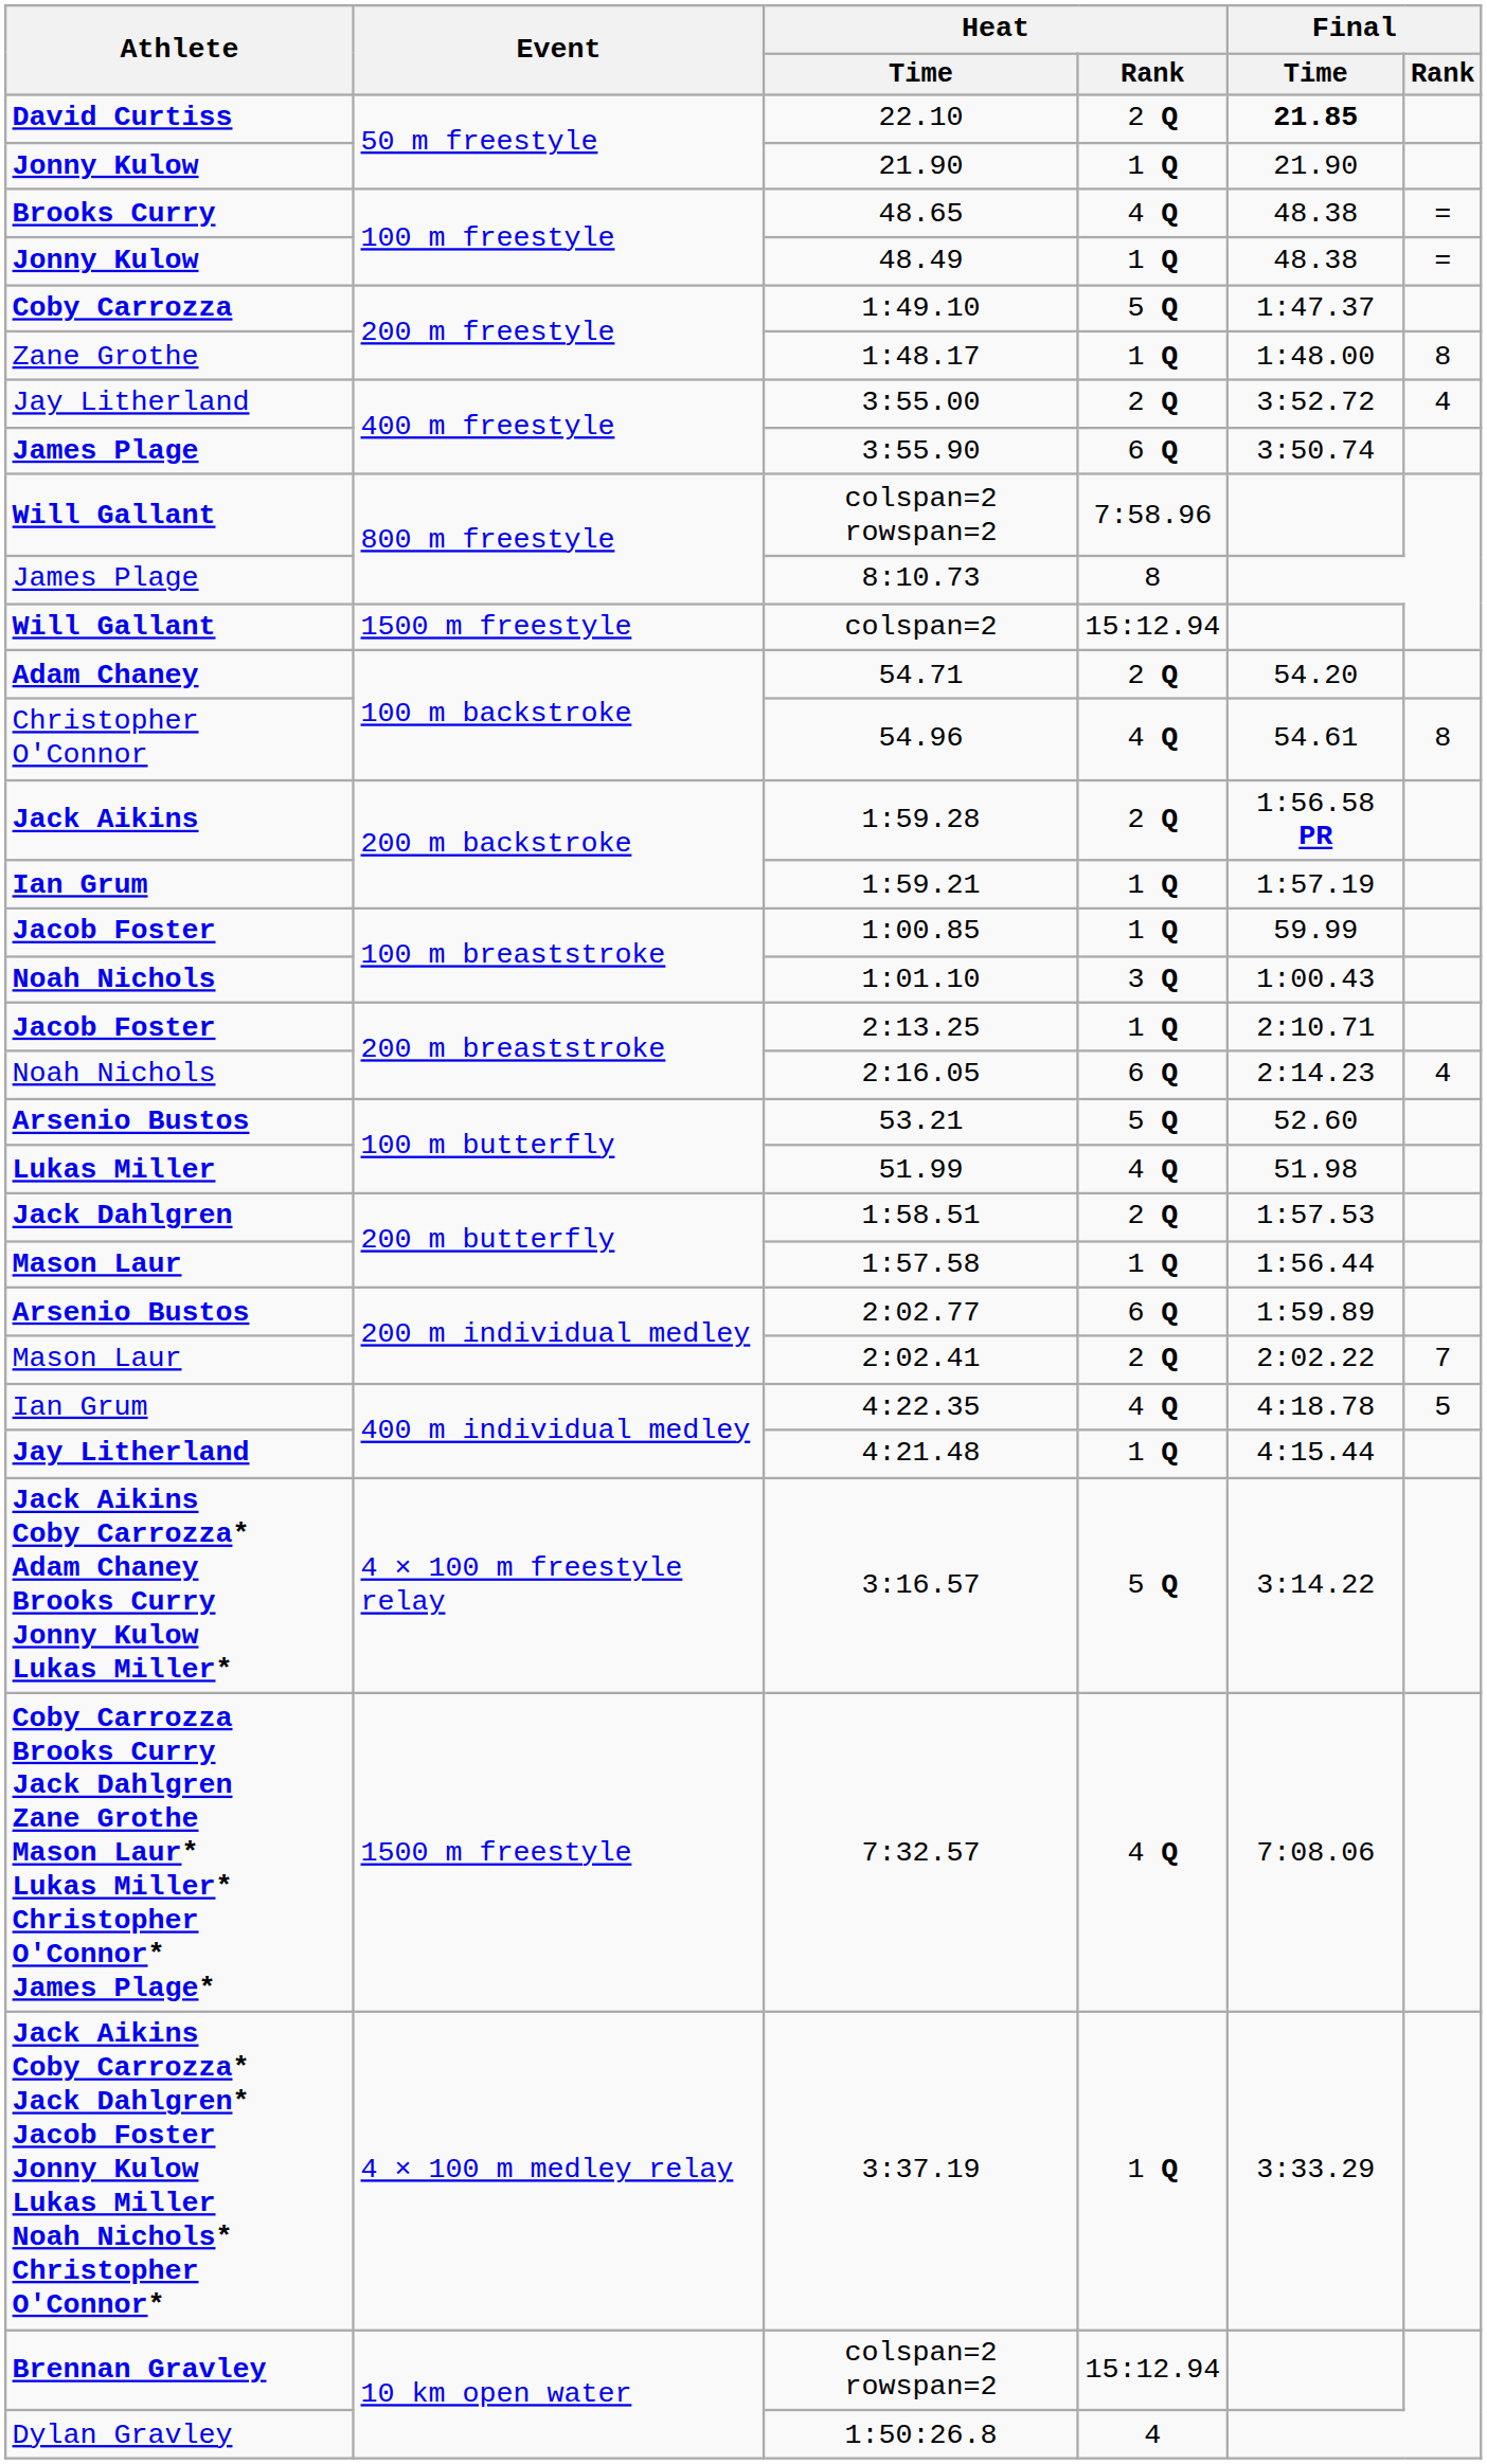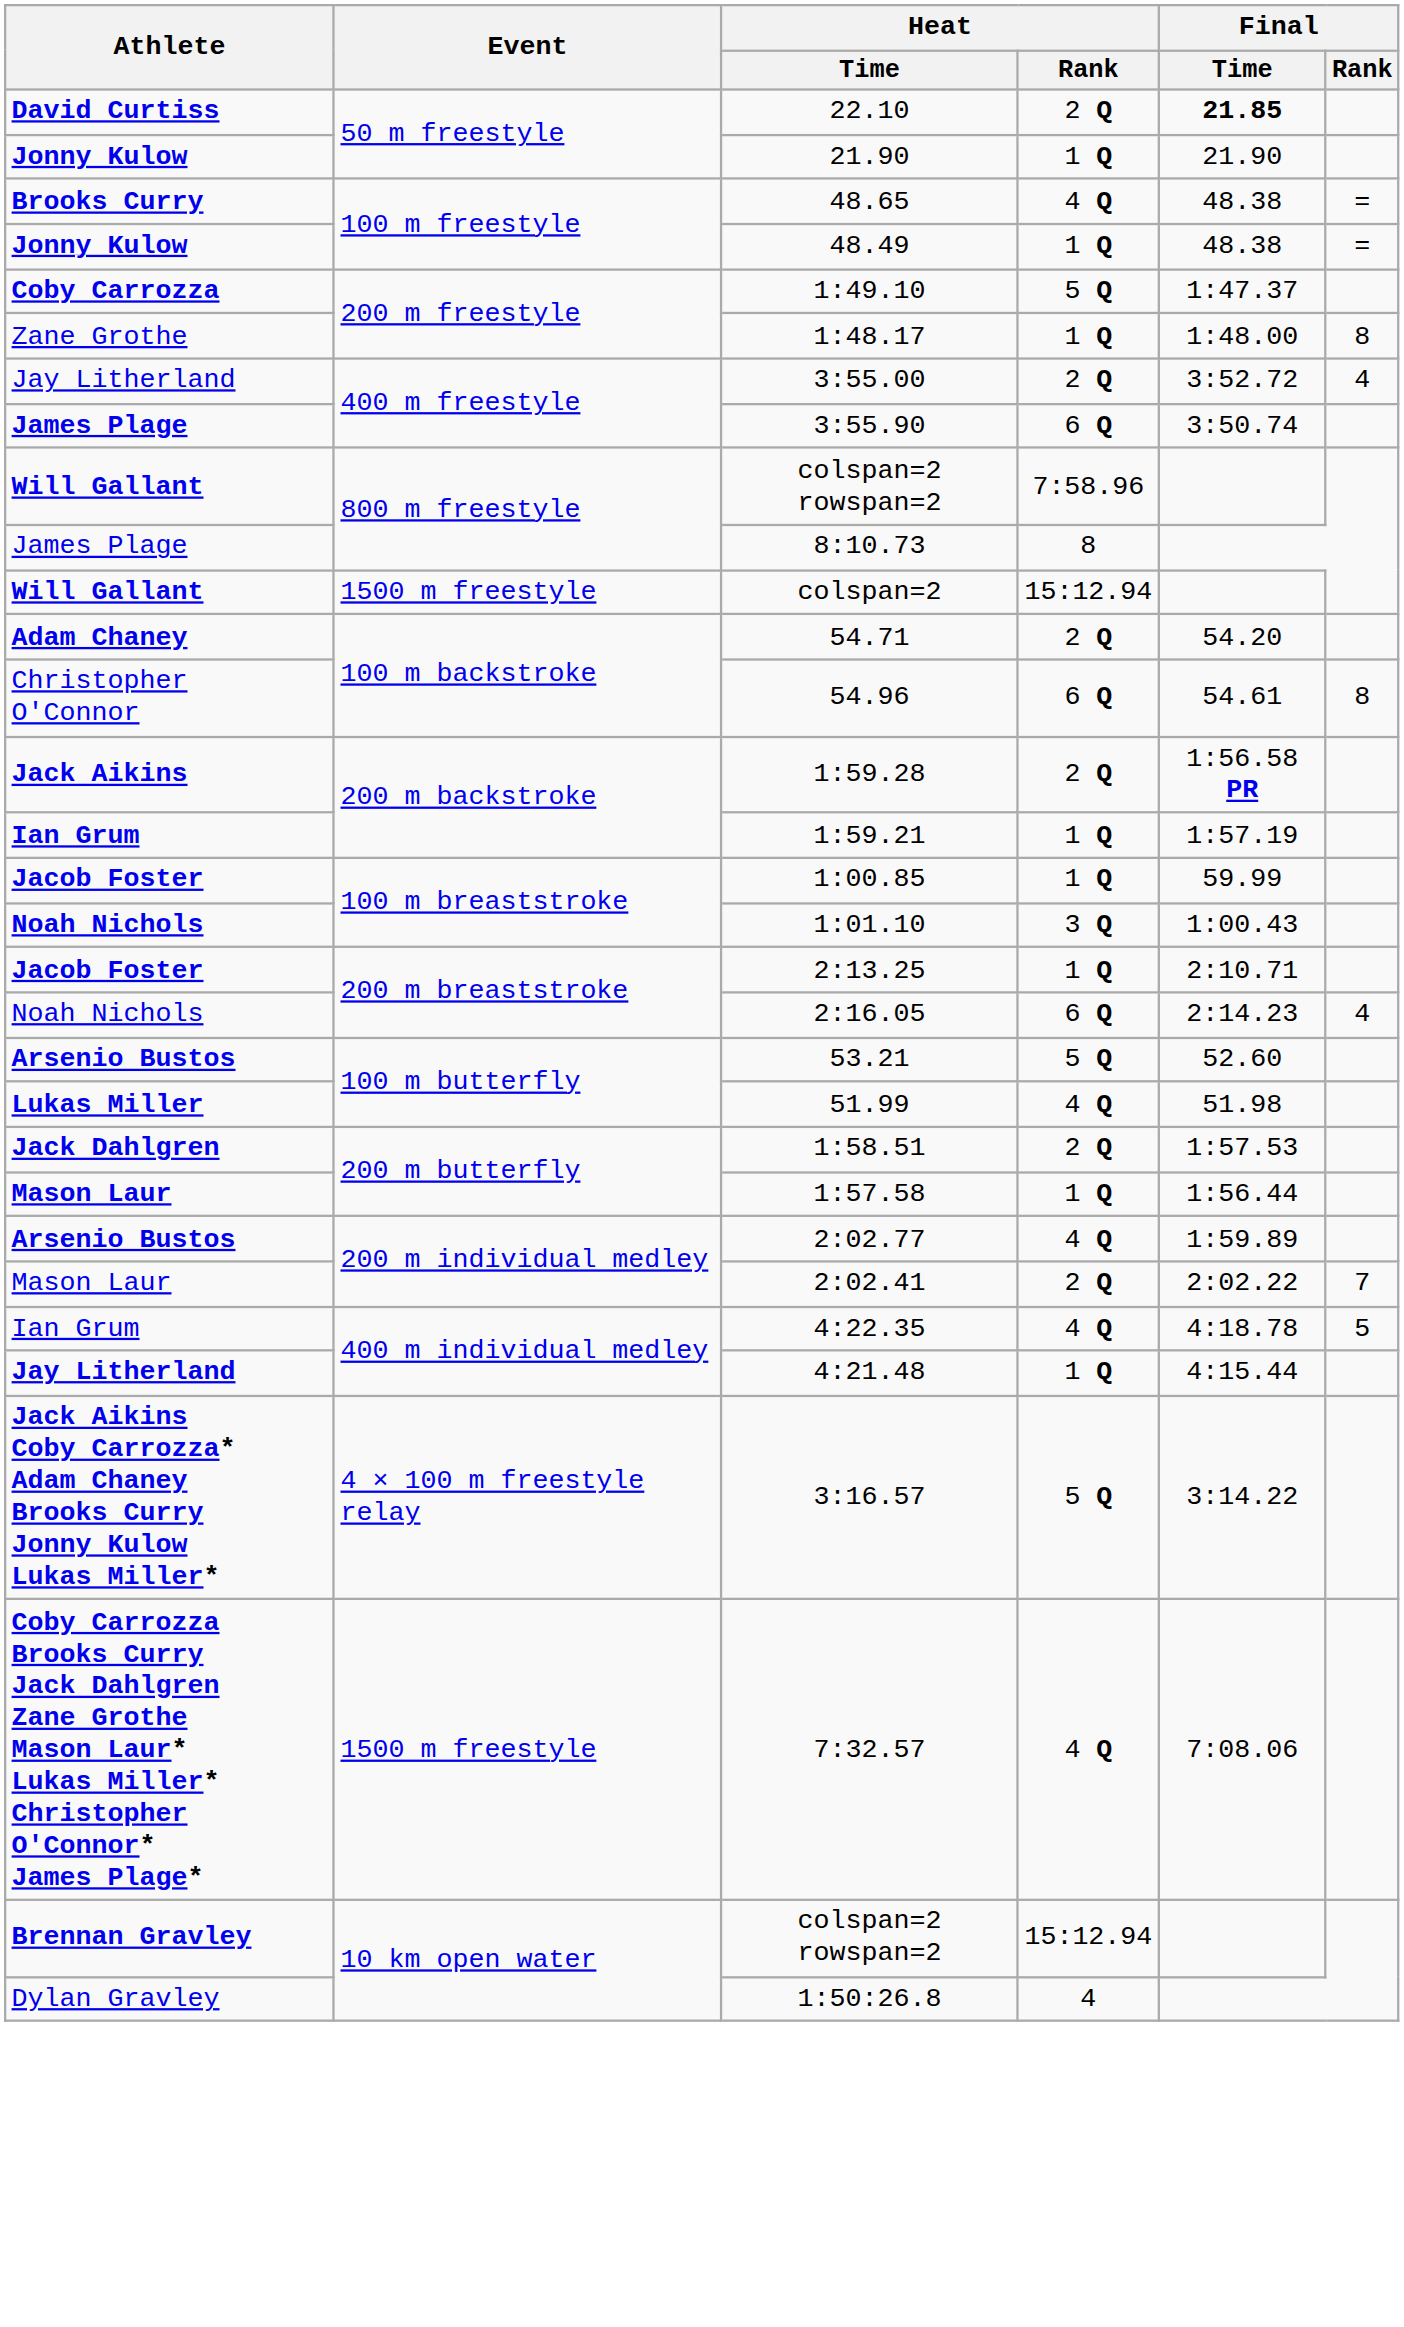54.96 | Heat / Rank: 4 Q -> 6 Q
2:02.77 | Heat / Rank: 6 Q -> 4 Q
- row: Jack Aikins Coby Carrozza* Jack Dahlgren* Jacob Foster Jonny Kulow Lukas Miller Noah Nichols* Christopher O'Connor* | 4 × 100 m medley relay | 3:37.19 | 1 Q | 3:33.29
